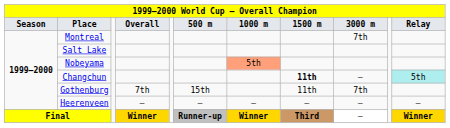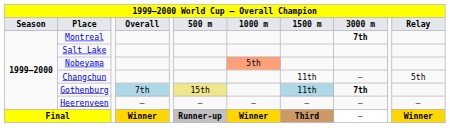Montreal | 3000 m: normal -> bold
Changchun | 1500 m: bold -> normal
Changchun | Relay: paleturquoise background -> no background
Gothenburg | Overall: no background -> lightblue background
Gothenburg | 500 m: no background -> khaki background
Gothenburg | 1500 m: no background -> lightblue background
Gothenburg | 3000 m: normal -> bold
